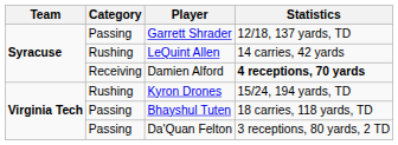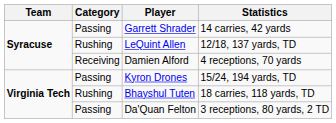Garrett Shrader | Statistics: 12/18, 137 yards, TD -> 14 carries, 42 yards
LeQuint Allen | Statistics: 14 carries, 42 yards -> 12/18, 137 yards, TD
Damien Alford | Statistics: bold -> normal
Kyron Drones | Category: Rushing -> Passing
Bhayshul Tuten | Category: Passing -> Rushing
